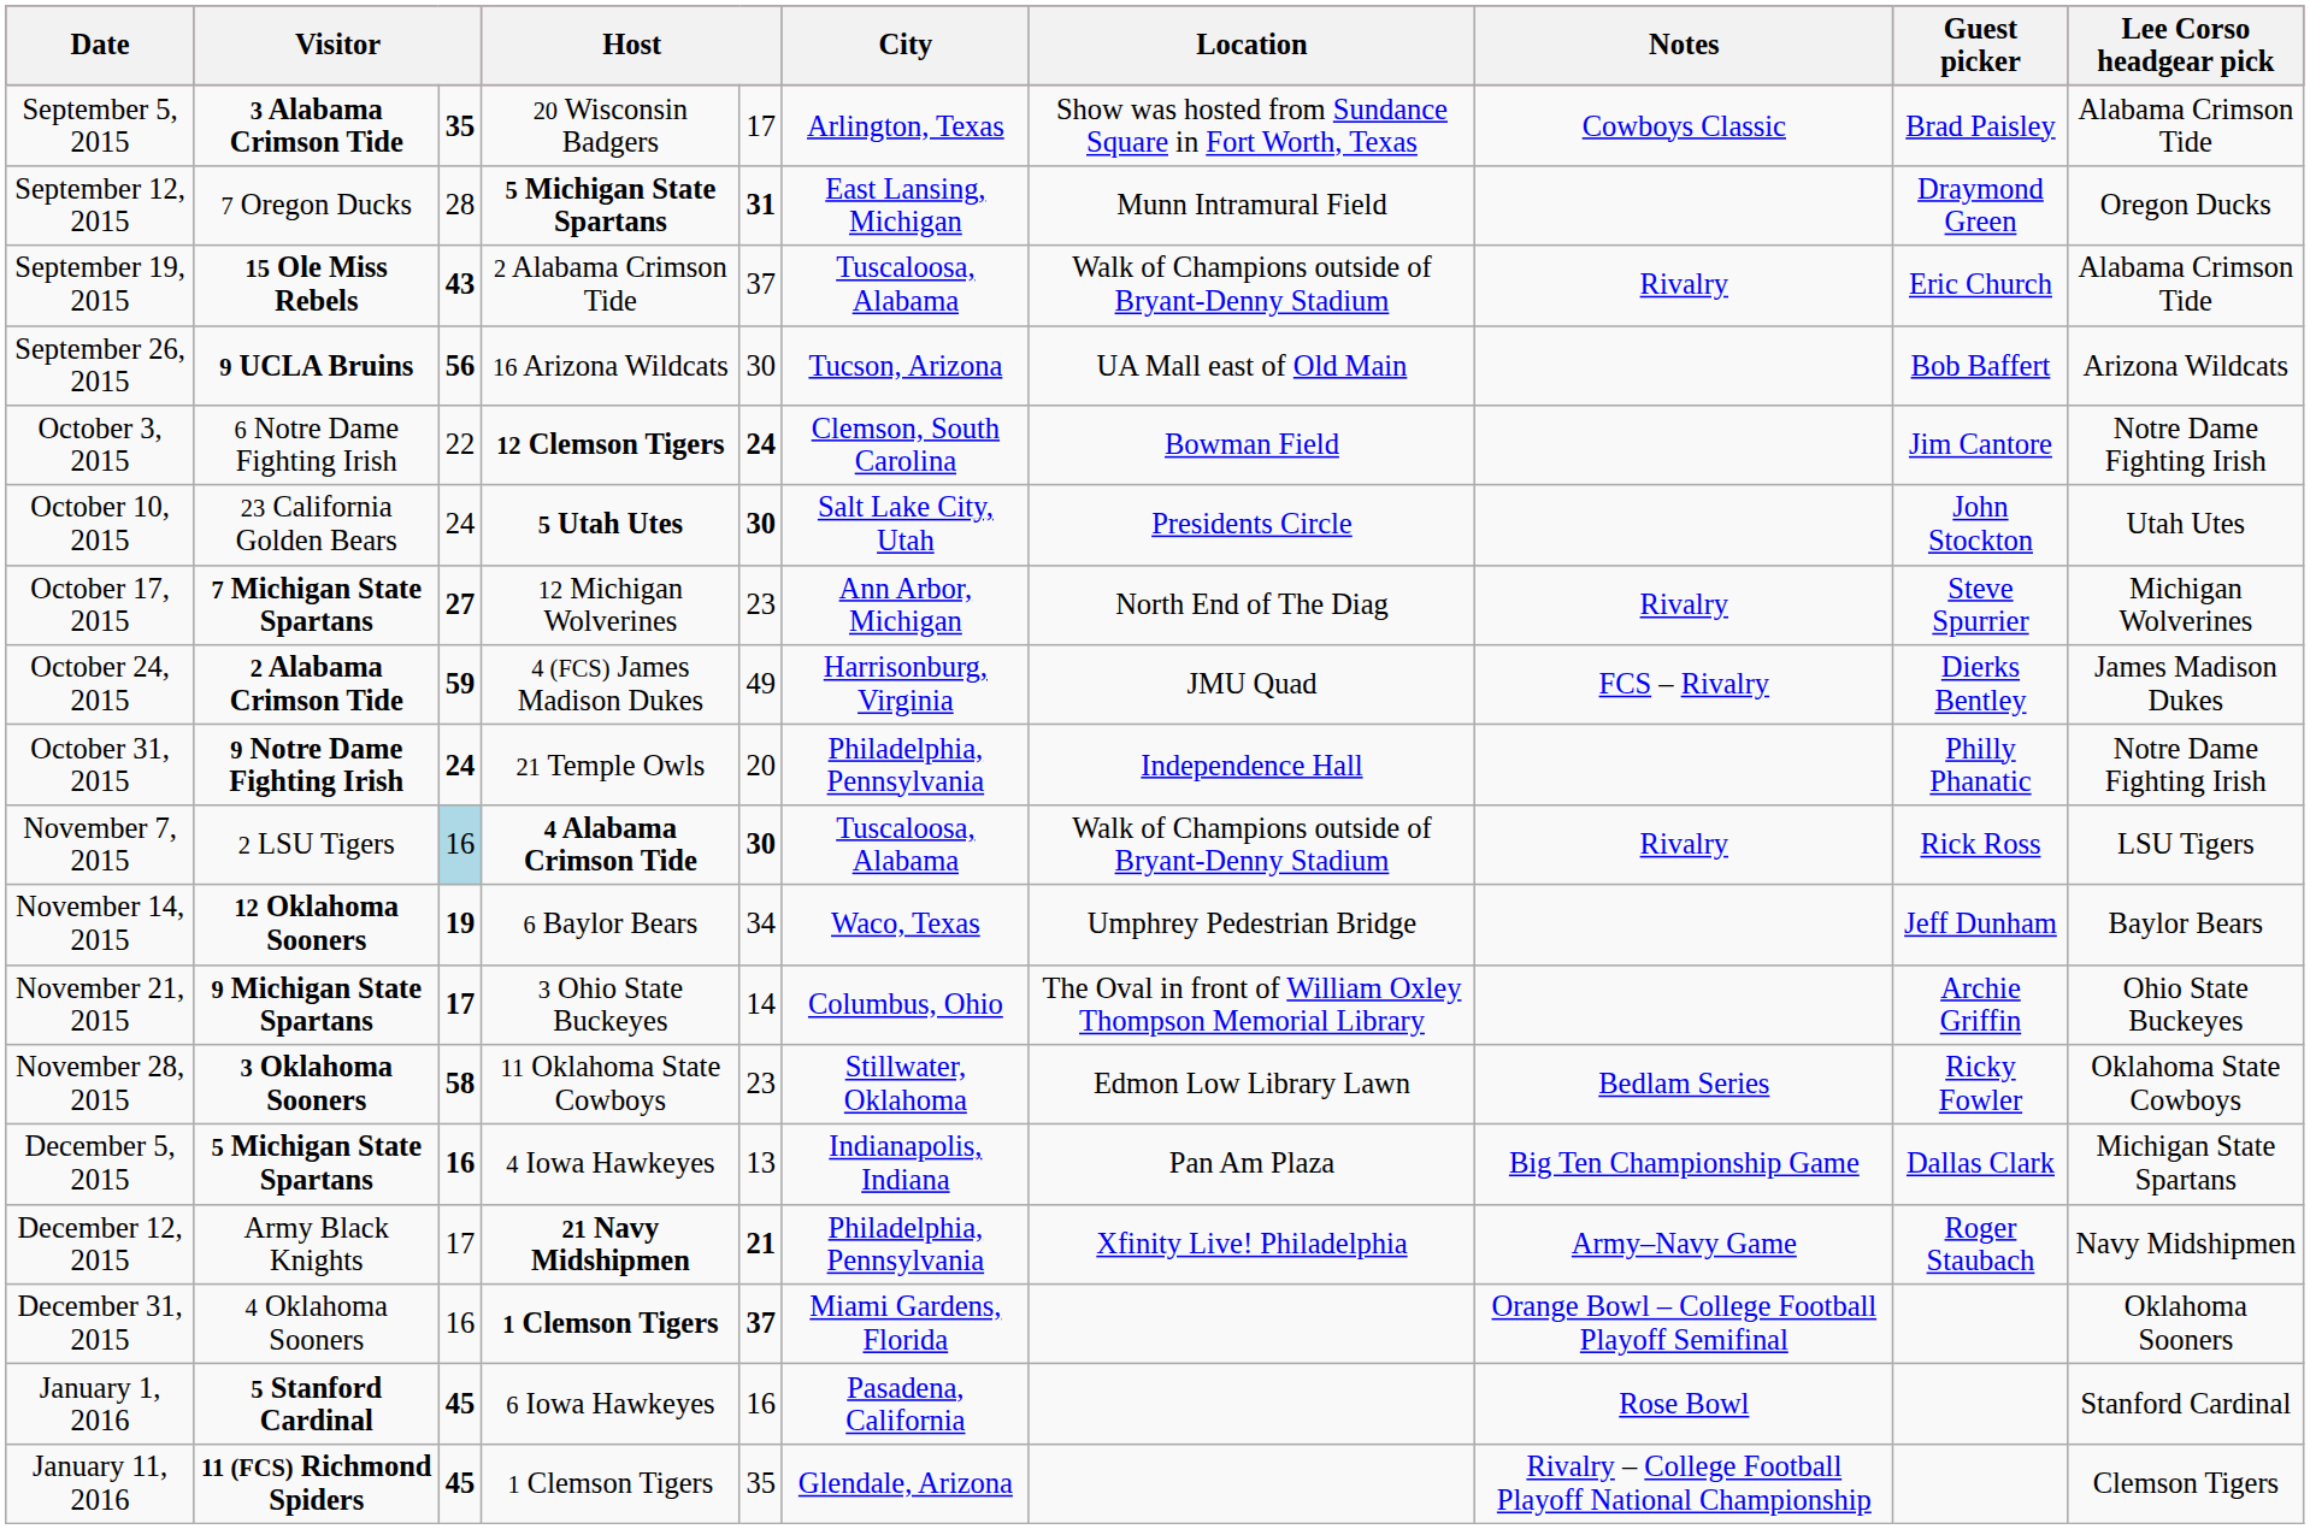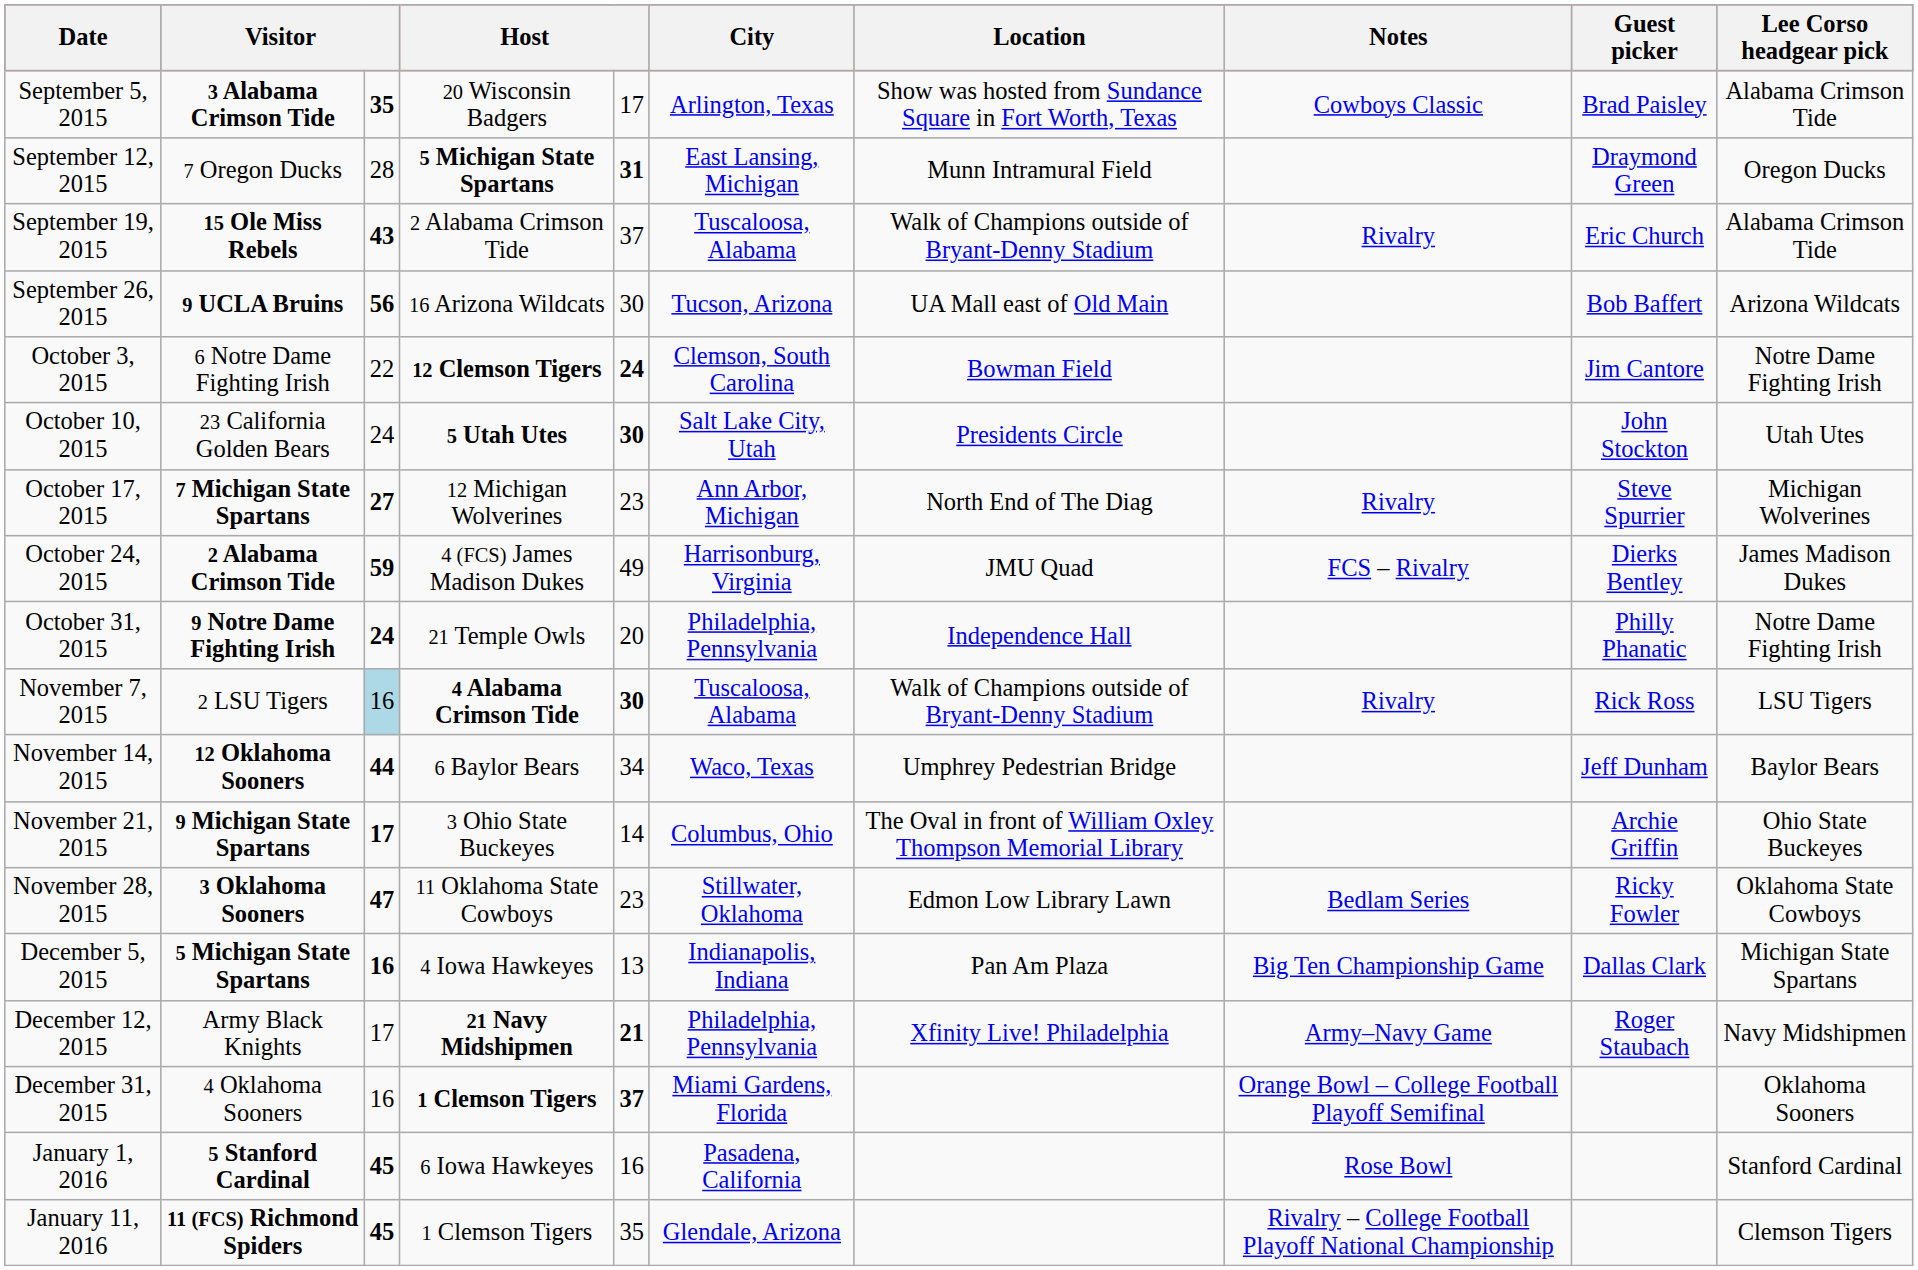November 14, 2015 | column 3: 19 -> 44
November 28, 2015 | column 3: 58 -> 47
